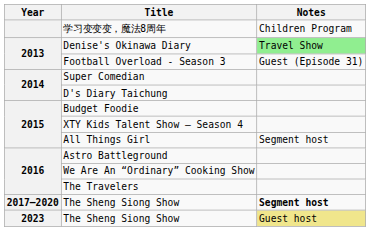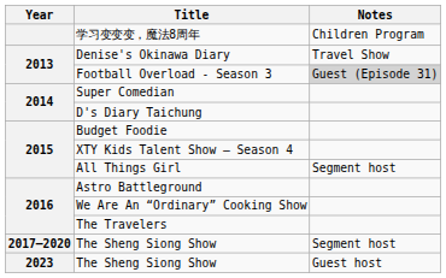Denise's Okinawa Diary | Notes: lightgreen background -> no background
Football Overload - Season 3 | Notes: no background -> lightgrey background
2017–2020 / The Sheng Siong Show | Notes: bold -> normal
2023 / The Sheng Siong Show | Notes: khaki background -> no background
